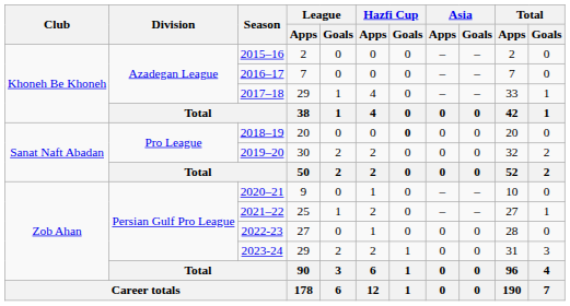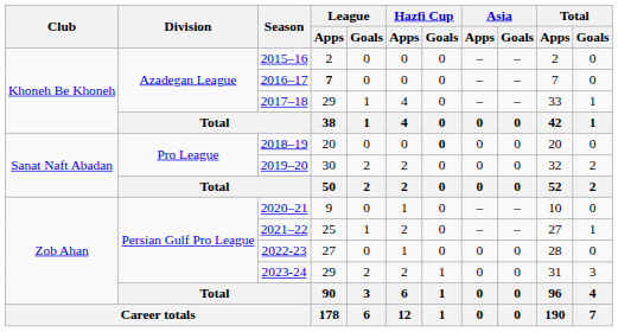2016–17 | League / Apps: normal -> bold
